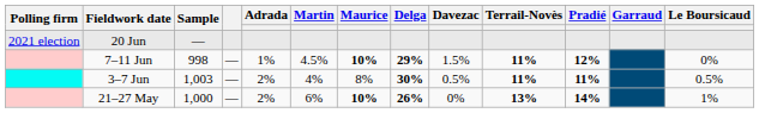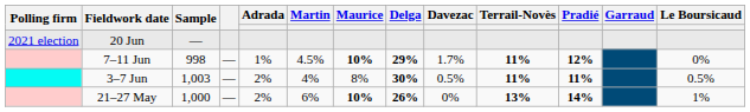7–11 Jun | Davezac: 1.5% -> 1.7%
